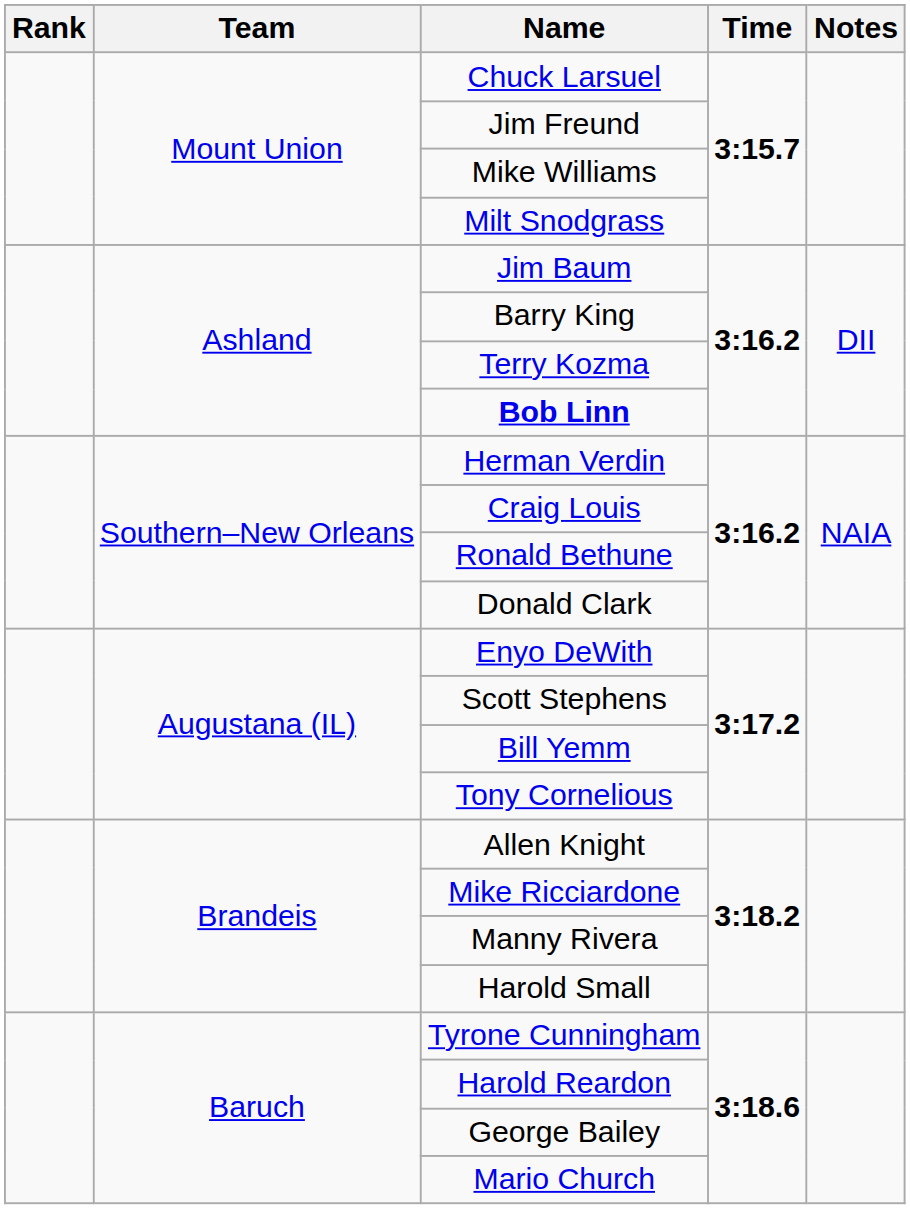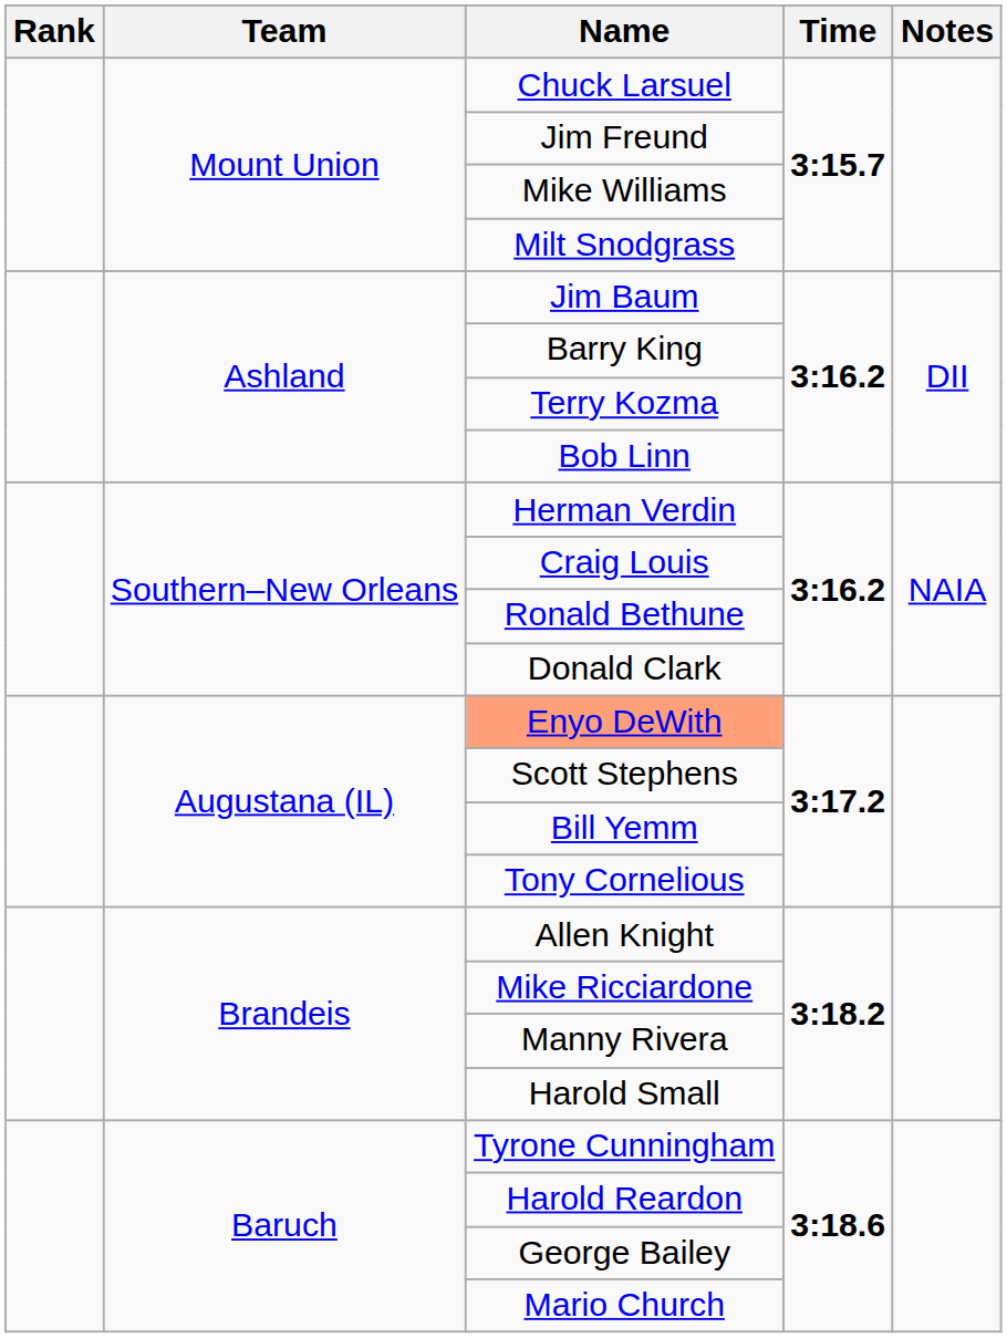Bob Linn | Name: bold -> normal
Enyo DeWith | Name: no background -> lightsalmon background
